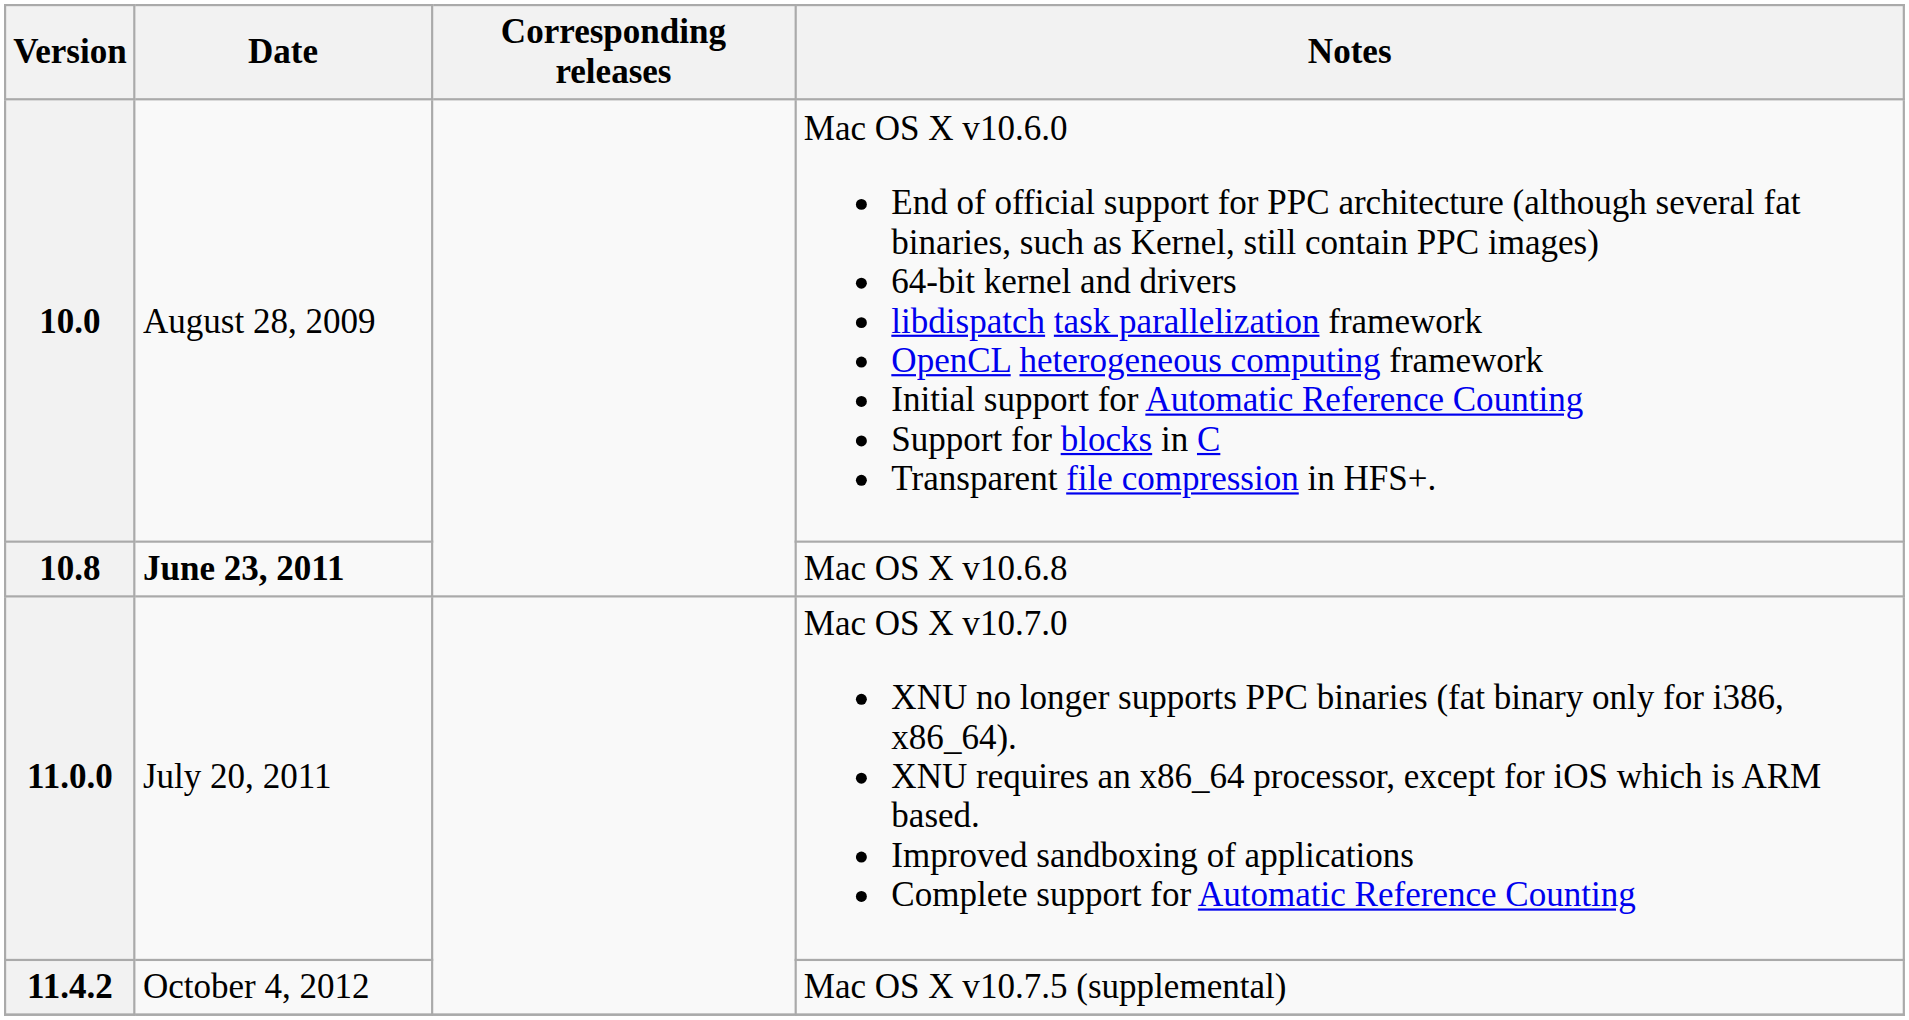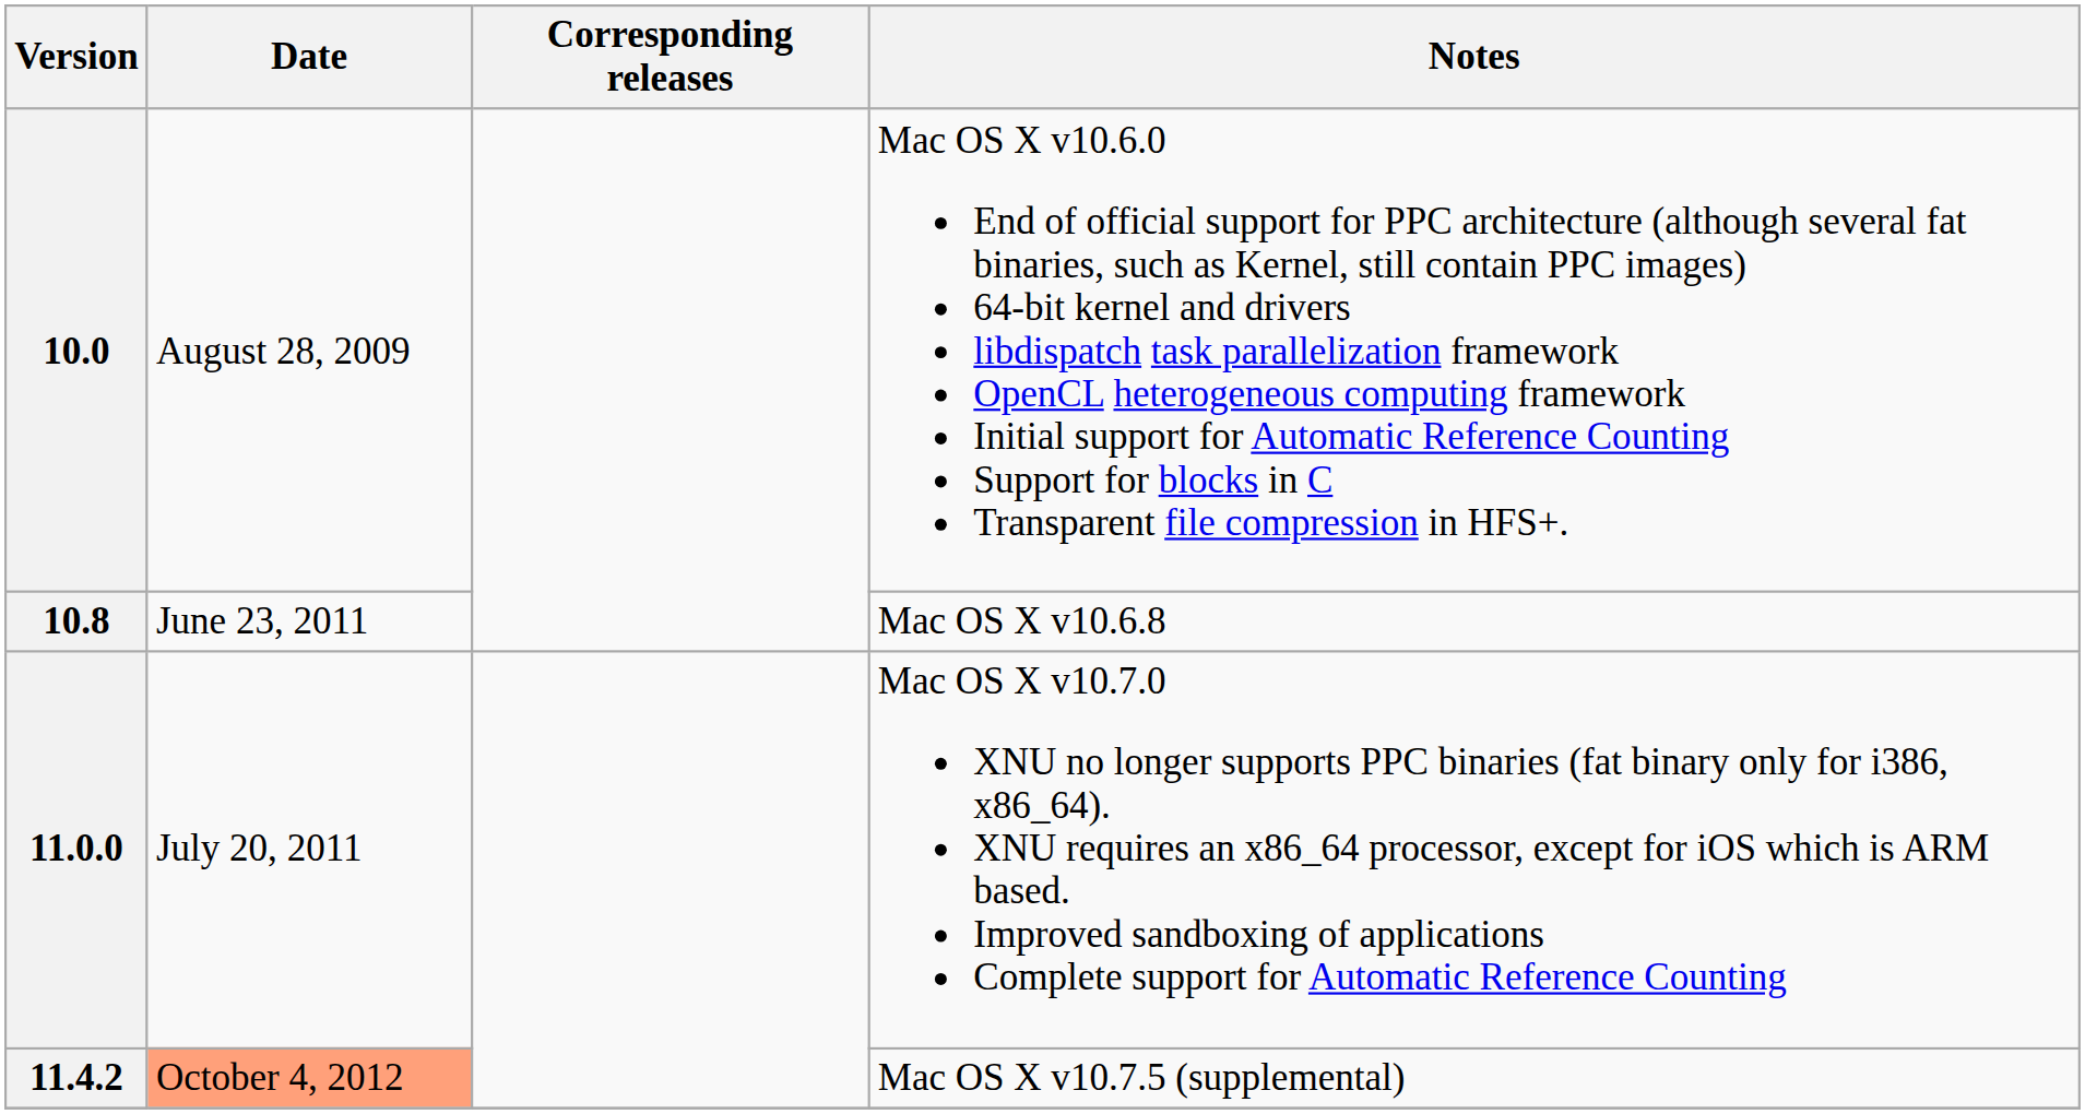10.8 | Date: bold -> normal
11.4.2 | Date: no background -> lightsalmon background
